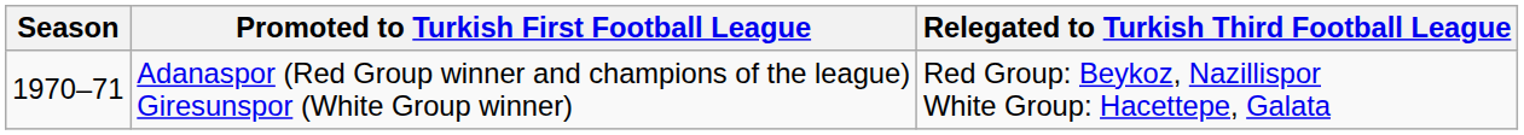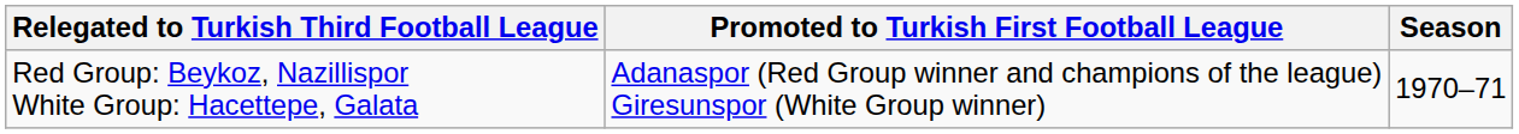columns swapped: Season <-> Relegated to Turkish Third Football League
